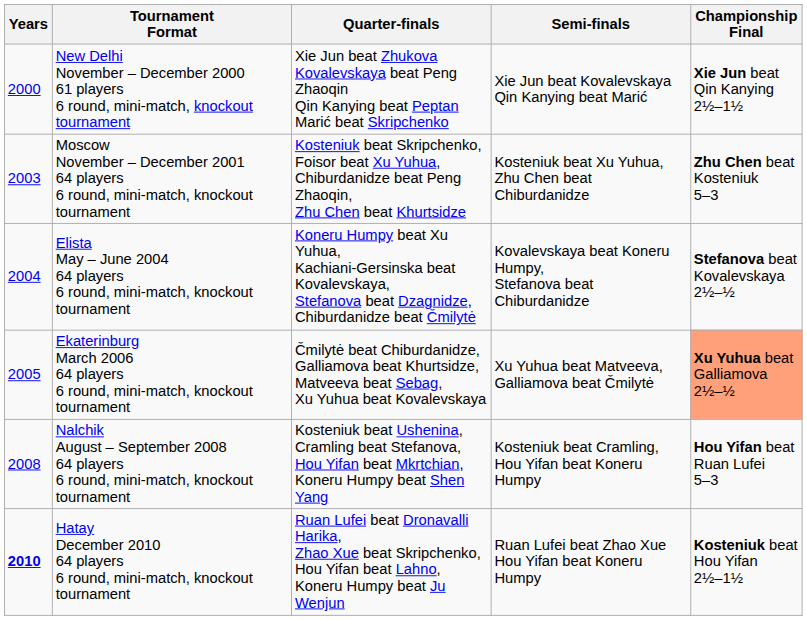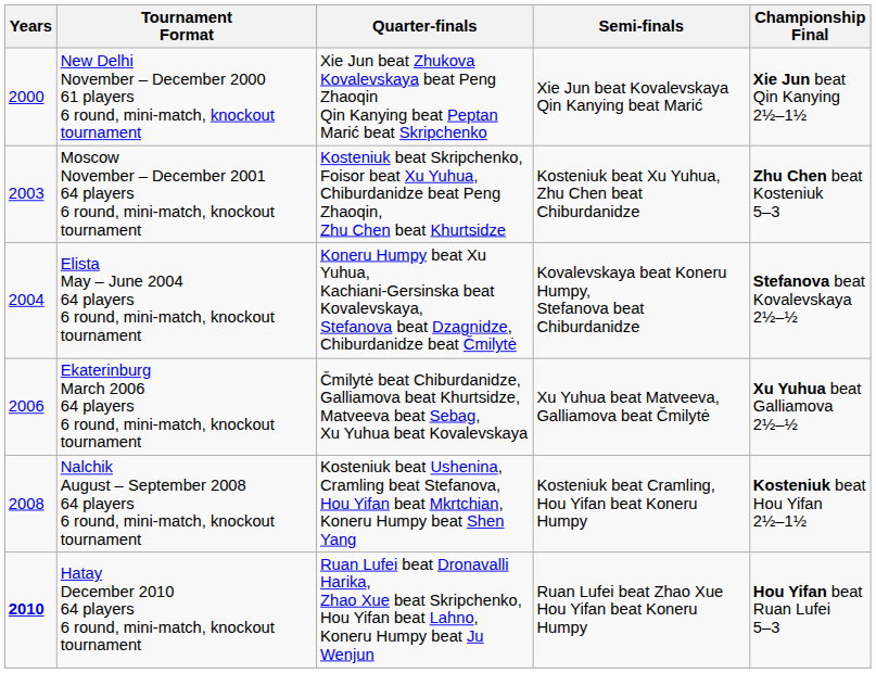row 5 | Years: 2005 -> 2006
row 5 | Championship Final: lightsalmon background -> no background
row 6 | Championship Final: Hou Yifan beat Ruan Lufei 5–3 -> Kosteniuk beat Hou Yifan 2½–1½
row 7 | Championship Final: Kosteniuk beat Hou Yifan 2½–1½ -> Hou Yifan beat Ruan Lufei 5–3
